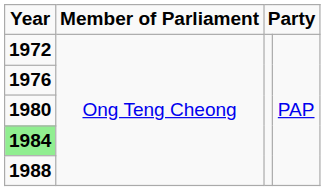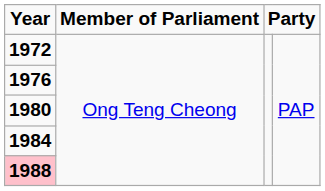1984 | Year: lightgreen background -> no background
1988 | Year: no background -> pink background
